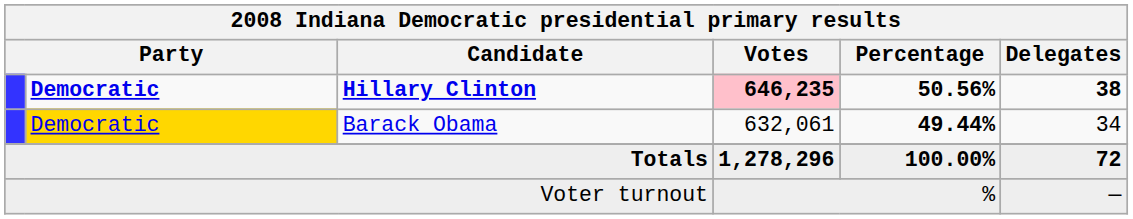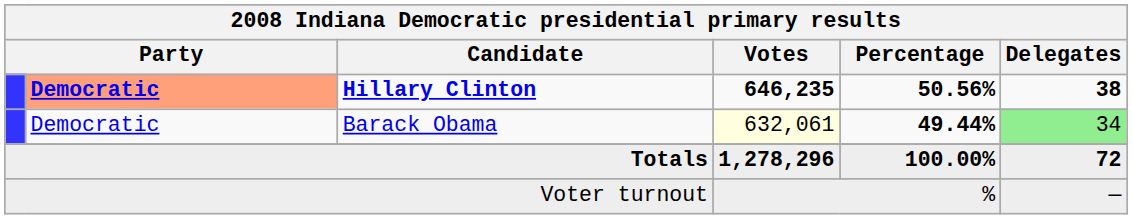Hillary Clinton | column 2: no background -> lightsalmon background
Hillary Clinton | Votes: pink background -> no background
Barack Obama | column 2: gold background -> no background
Barack Obama | Votes: no background -> lightyellow background
Barack Obama | Delegates: no background -> lightgreen background
